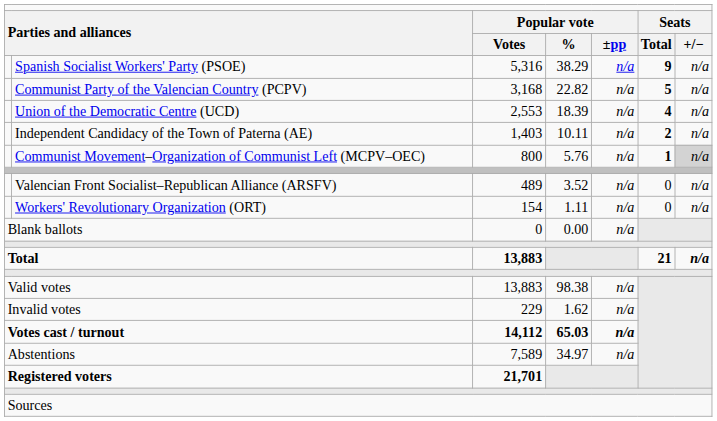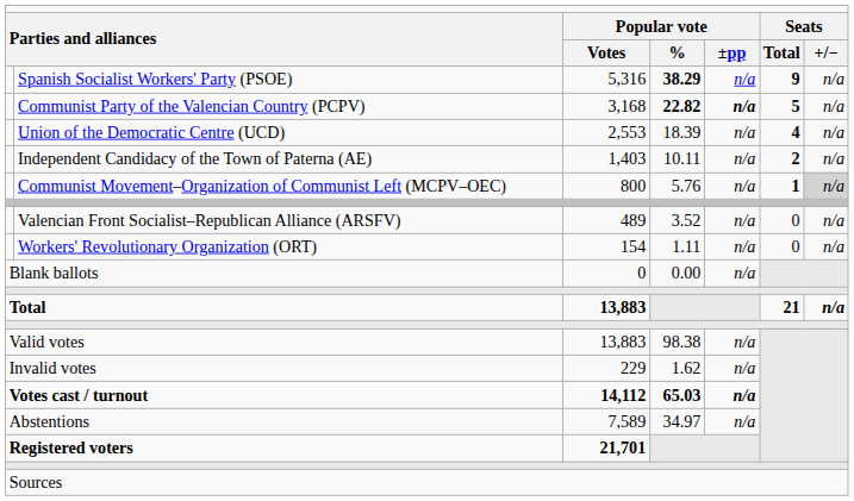Spanish Socialist Workers' Party (PSOE) | column 4: normal -> bold
Communist Party of the Valencian Country (PCPV) | column 4: normal -> bold
Communist Party of the Valencian Country (PCPV) | column 5: normal -> bold
